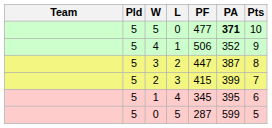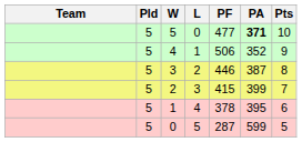row 4 | PF: 447 -> 446
row 6 | PF: 345 -> 378
